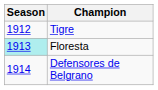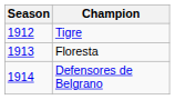Floresta | Season: paleturquoise background -> no background
